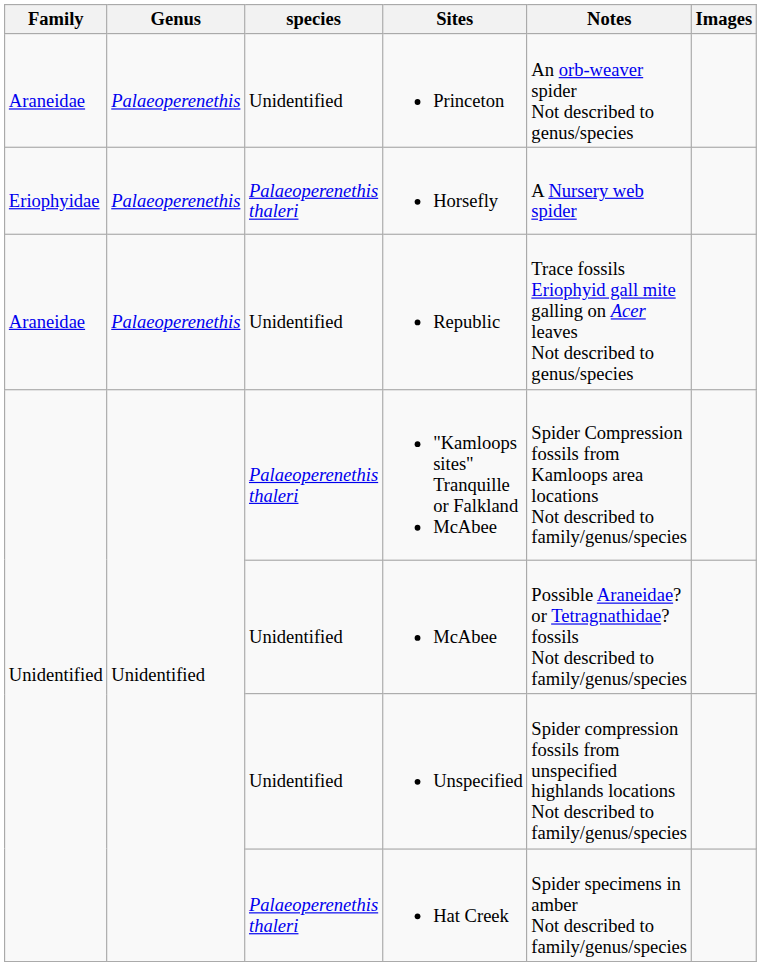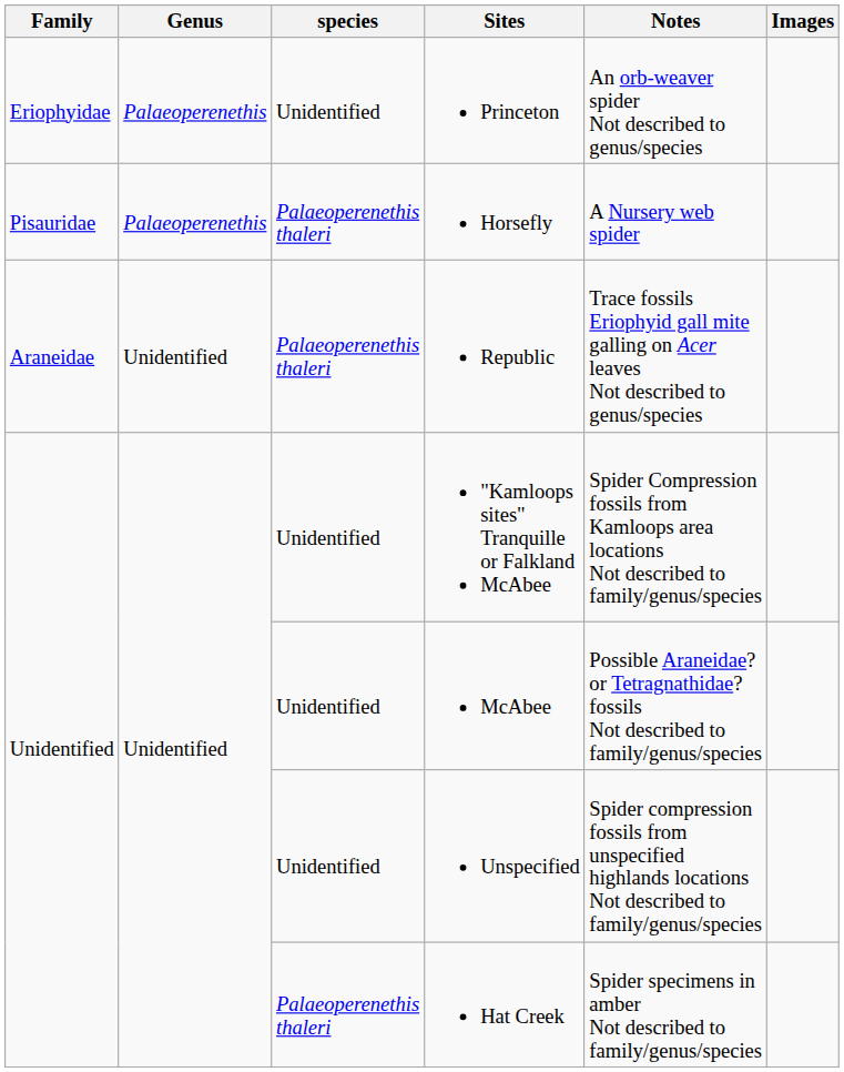Princeton | Family: Araneidae -> Eriophyidae
Horsefly | Family: Eriophyidae -> Pisauridae
Republic | Genus: Palaeoperenethis -> Unidentified
Republic | species: Unidentified -> Palaeoperenethis thaleri
"Kamloops sites" Tranquille or Falkland McAbee | species: Palaeoperenethis thaleri -> Unidentified
